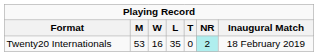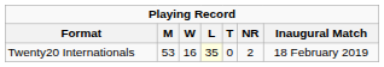Twenty20 Internationals | L: no background -> lightyellow background
Twenty20 Internationals | NR: paleturquoise background -> no background
